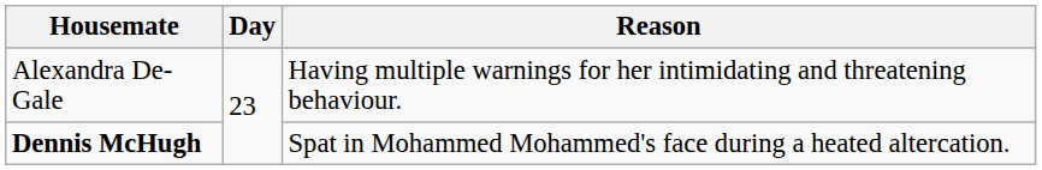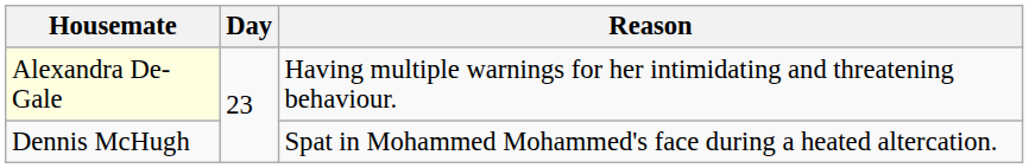Alexandra De-Gale | Housemate: no background -> lightyellow background
Dennis McHugh | Housemate: bold -> normal
